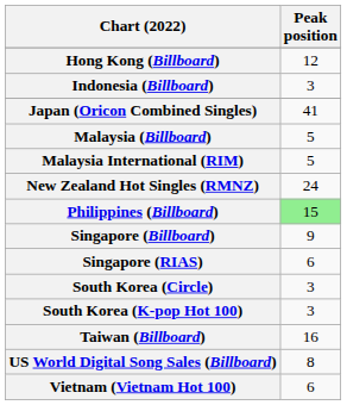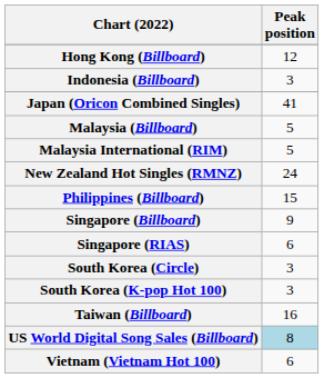Philippines (Billboard) | Peak position: lightgreen background -> no background
US World Digital Song Sales (Billboard) | Peak position: no background -> lightblue background
